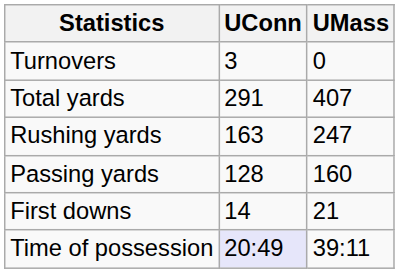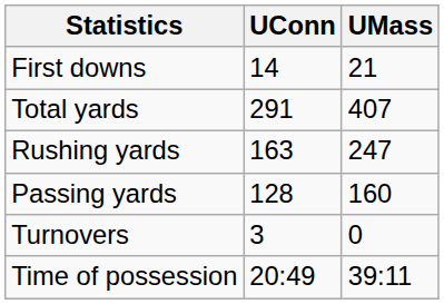rows swapped: First downs <-> Turnovers
Time of possession | UConn: lavender background -> no background
